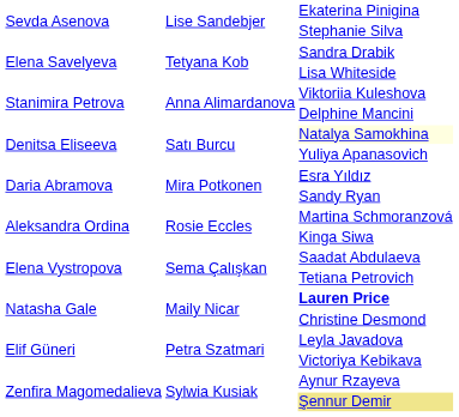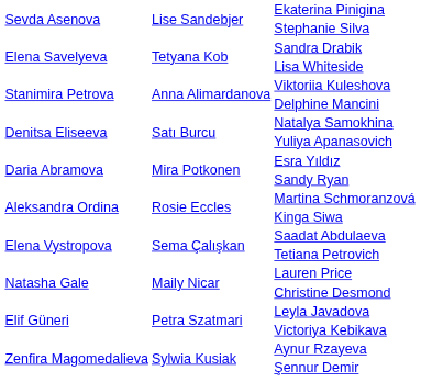Natalya Samokhina | column 3: lightyellow background -> no background
Lauren Price | column 3: bold -> normal
Şennur Demir | column 3: khaki background -> no background
